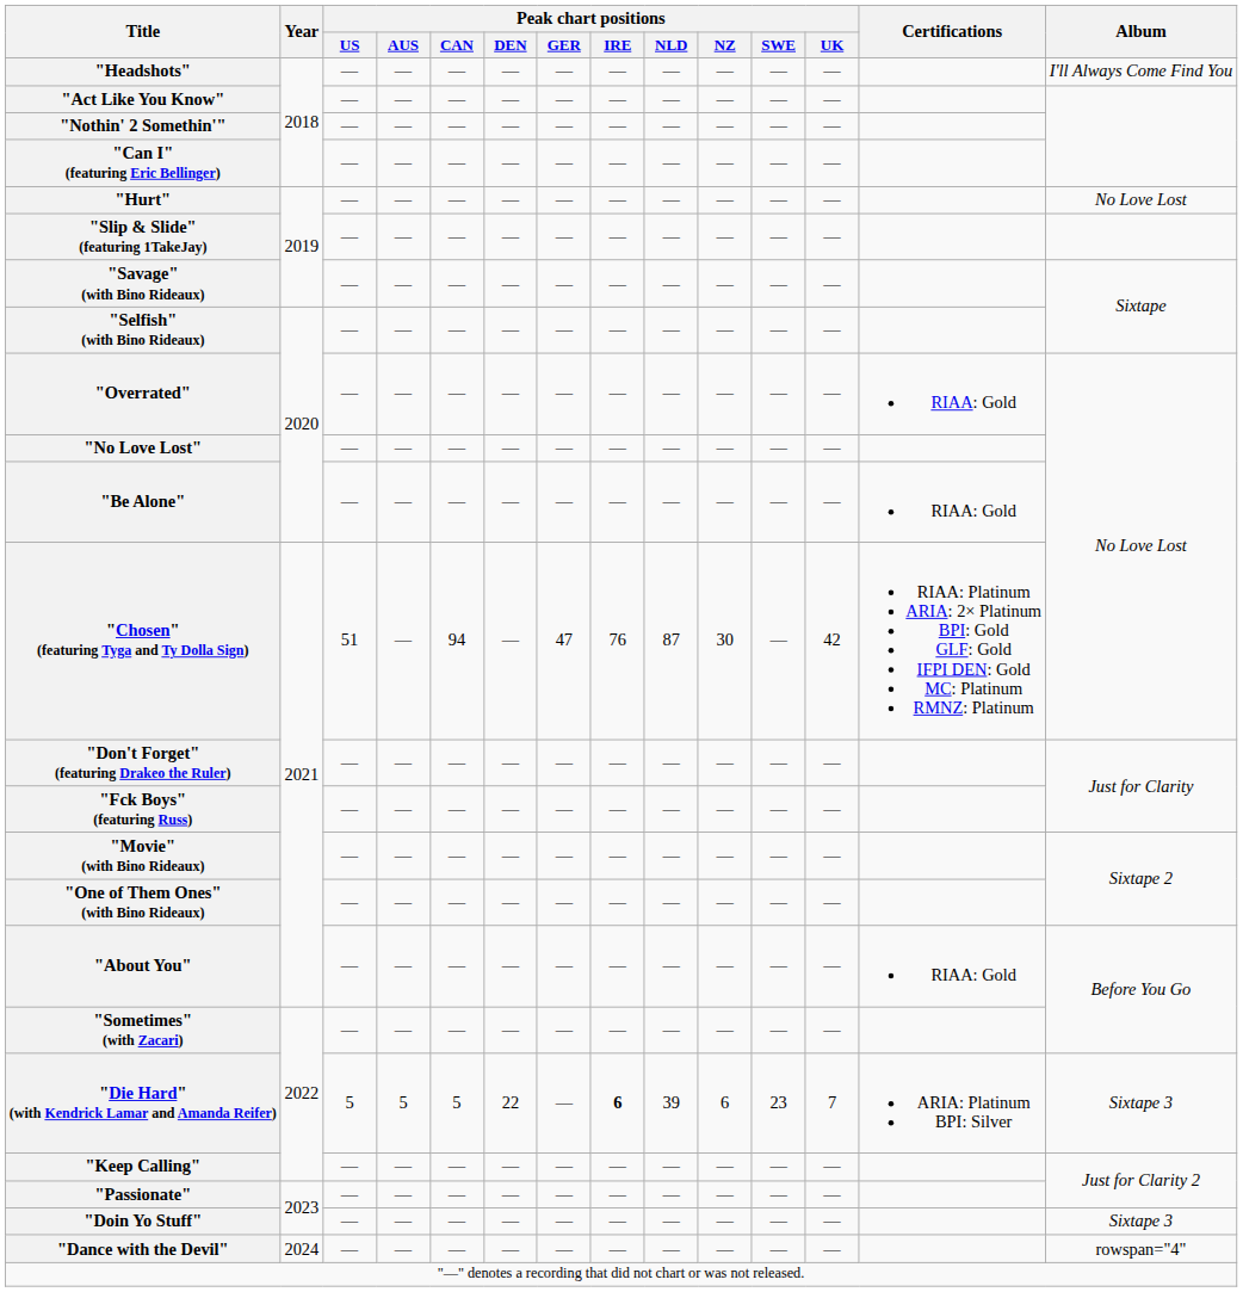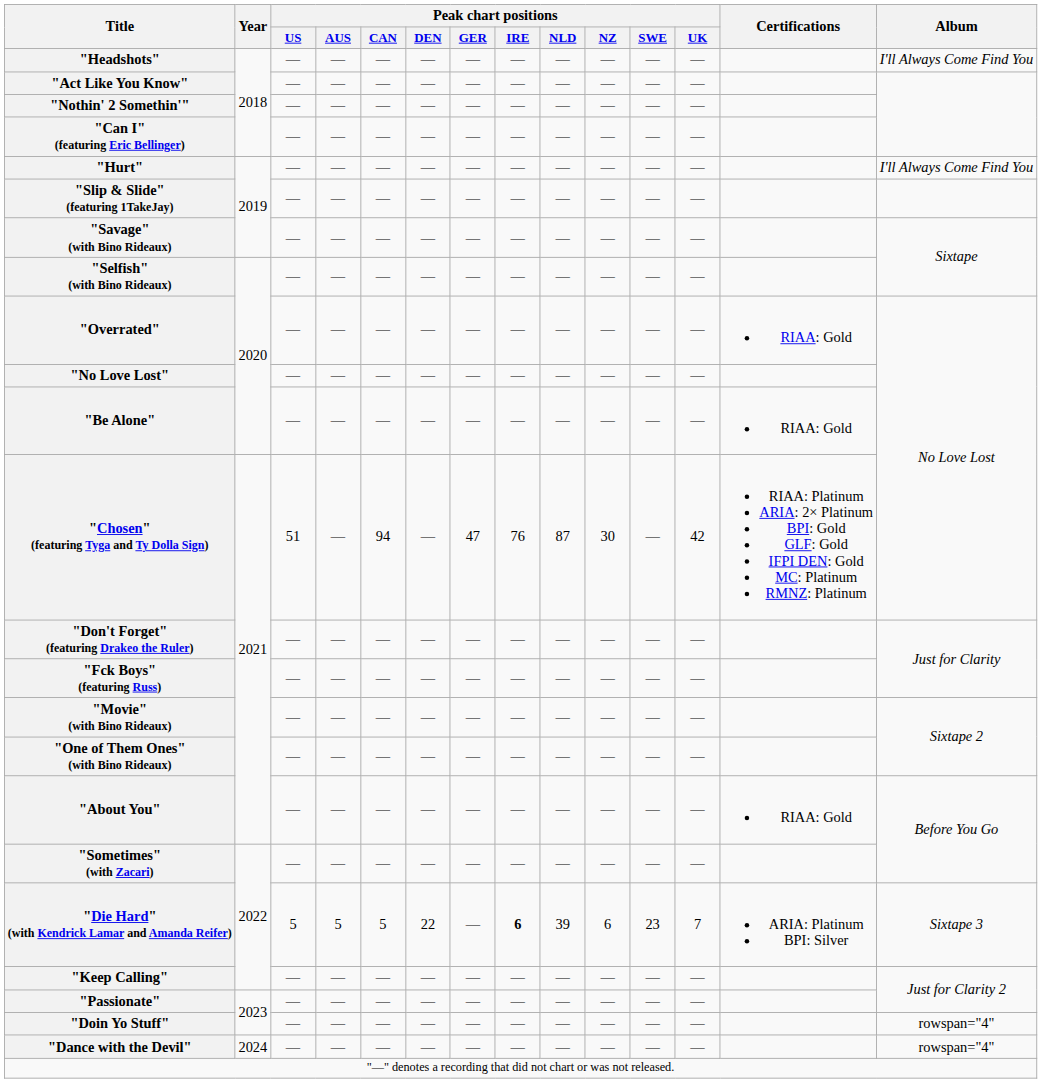"Hurt" | Album: No Love Lost -> I'll Always Come Find You
"Doin Yo Stuff" | Album: Sixtape 3 -> rowspan="4"
